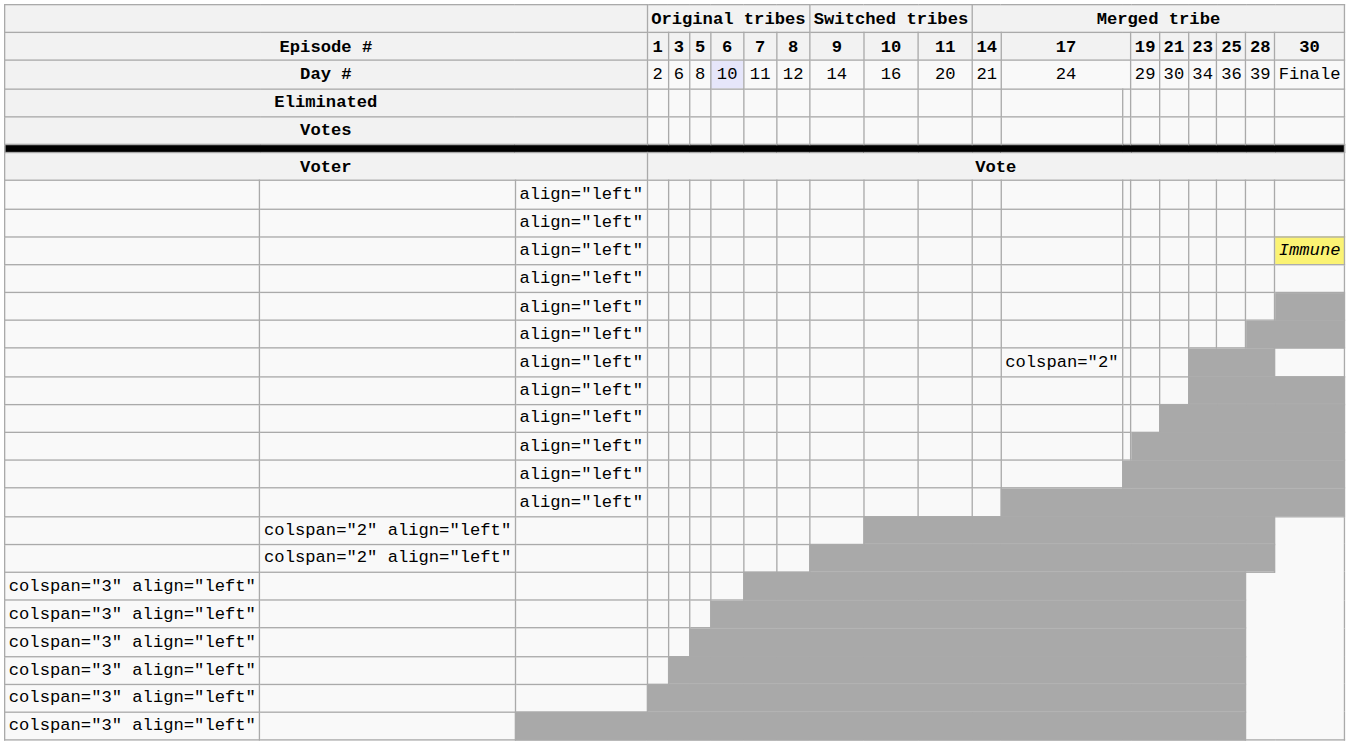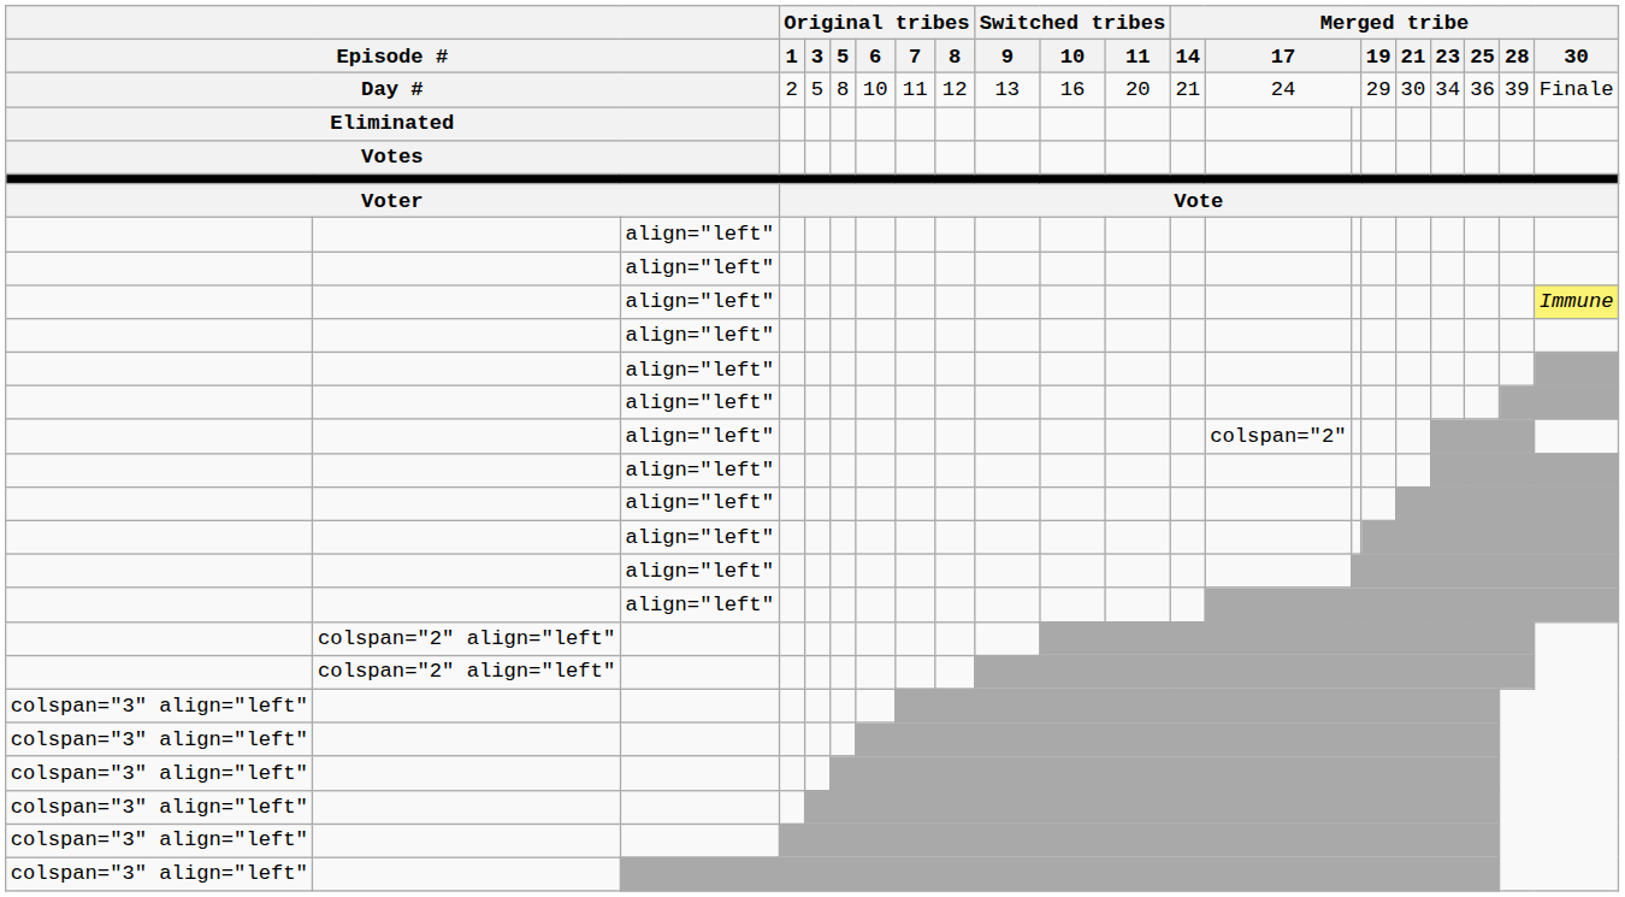Day # | Original tribes / 3: 6 -> 5
Day # | Original tribes / 6: lavender background -> no background
Day # | Switched tribes / 9: 14 -> 13
